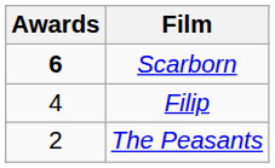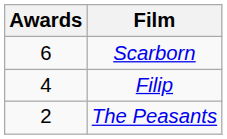Scarborn | Awards: bold -> normal
